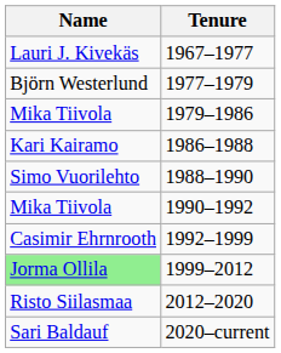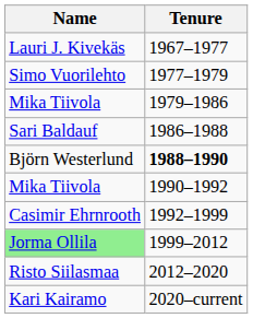row 3 | Name: Björn Westerlund -> Simo Vuorilehto
row 5 | Name: Kari Kairamo -> Sari Baldauf
row 6 | Name: Simo Vuorilehto -> Björn Westerlund
row 6 | Tenure: normal -> bold
row 11 | Name: Sari Baldauf -> Kari Kairamo
